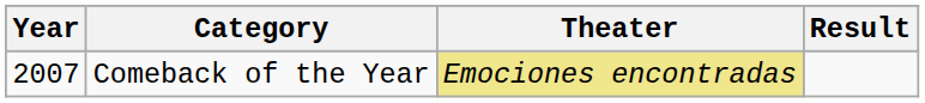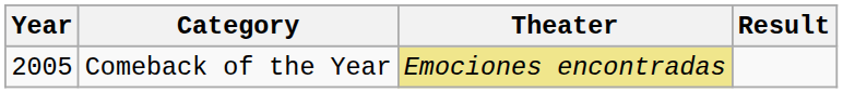Comeback of the Year | Year: 2007 -> 2005
